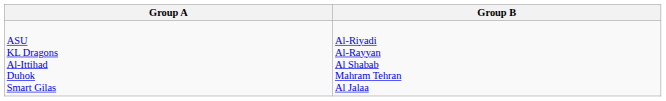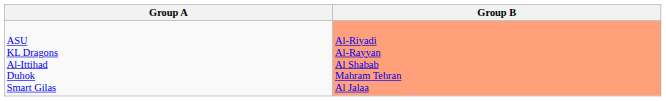ASU KL Dragons Al-Ittihad Duhok Smart Gilas | Group B: no background -> lightsalmon background
